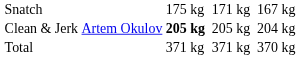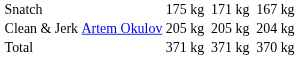Clean & Jerk | column 3: bold -> normal
